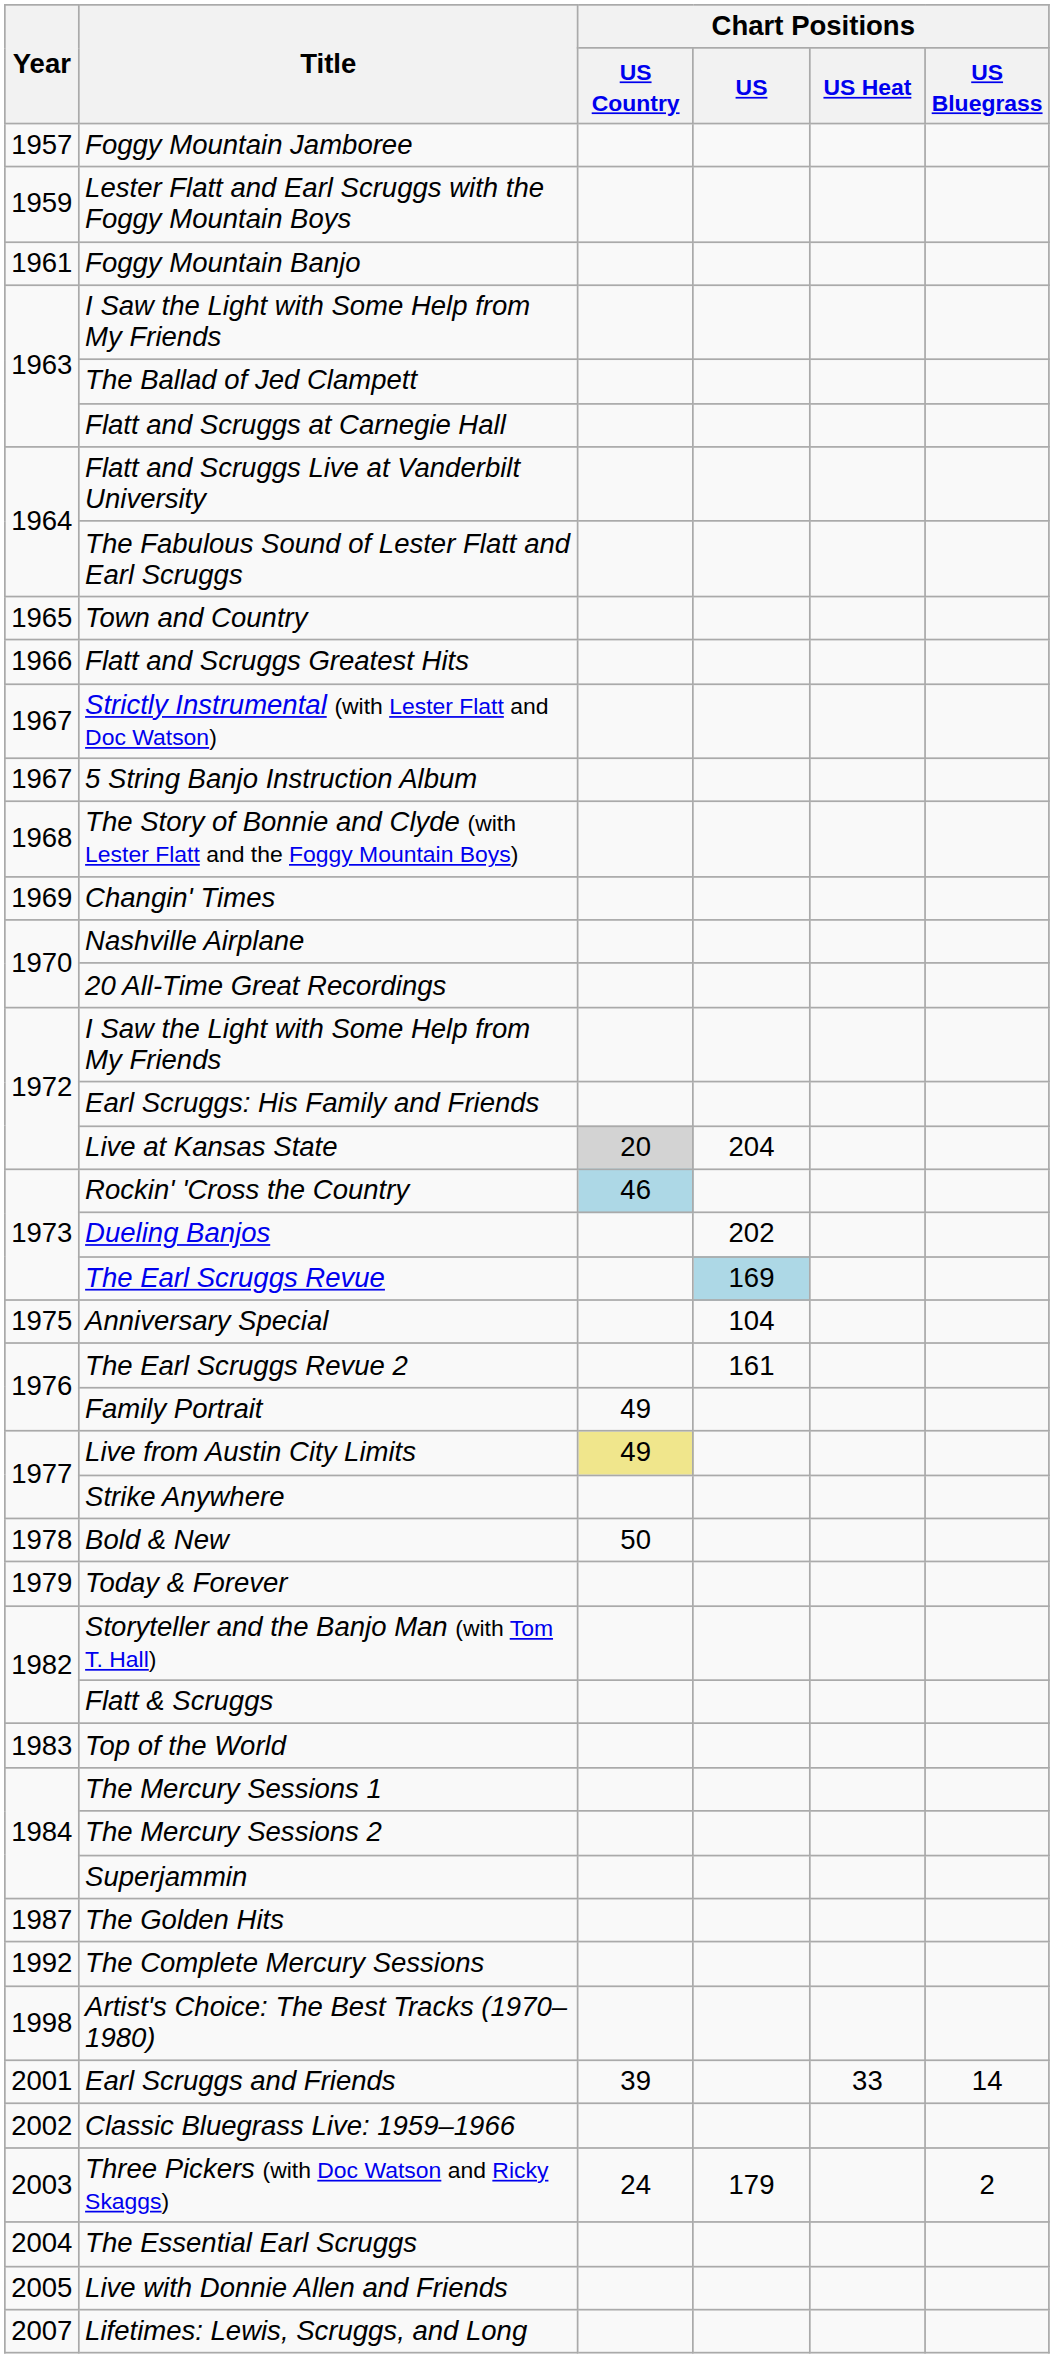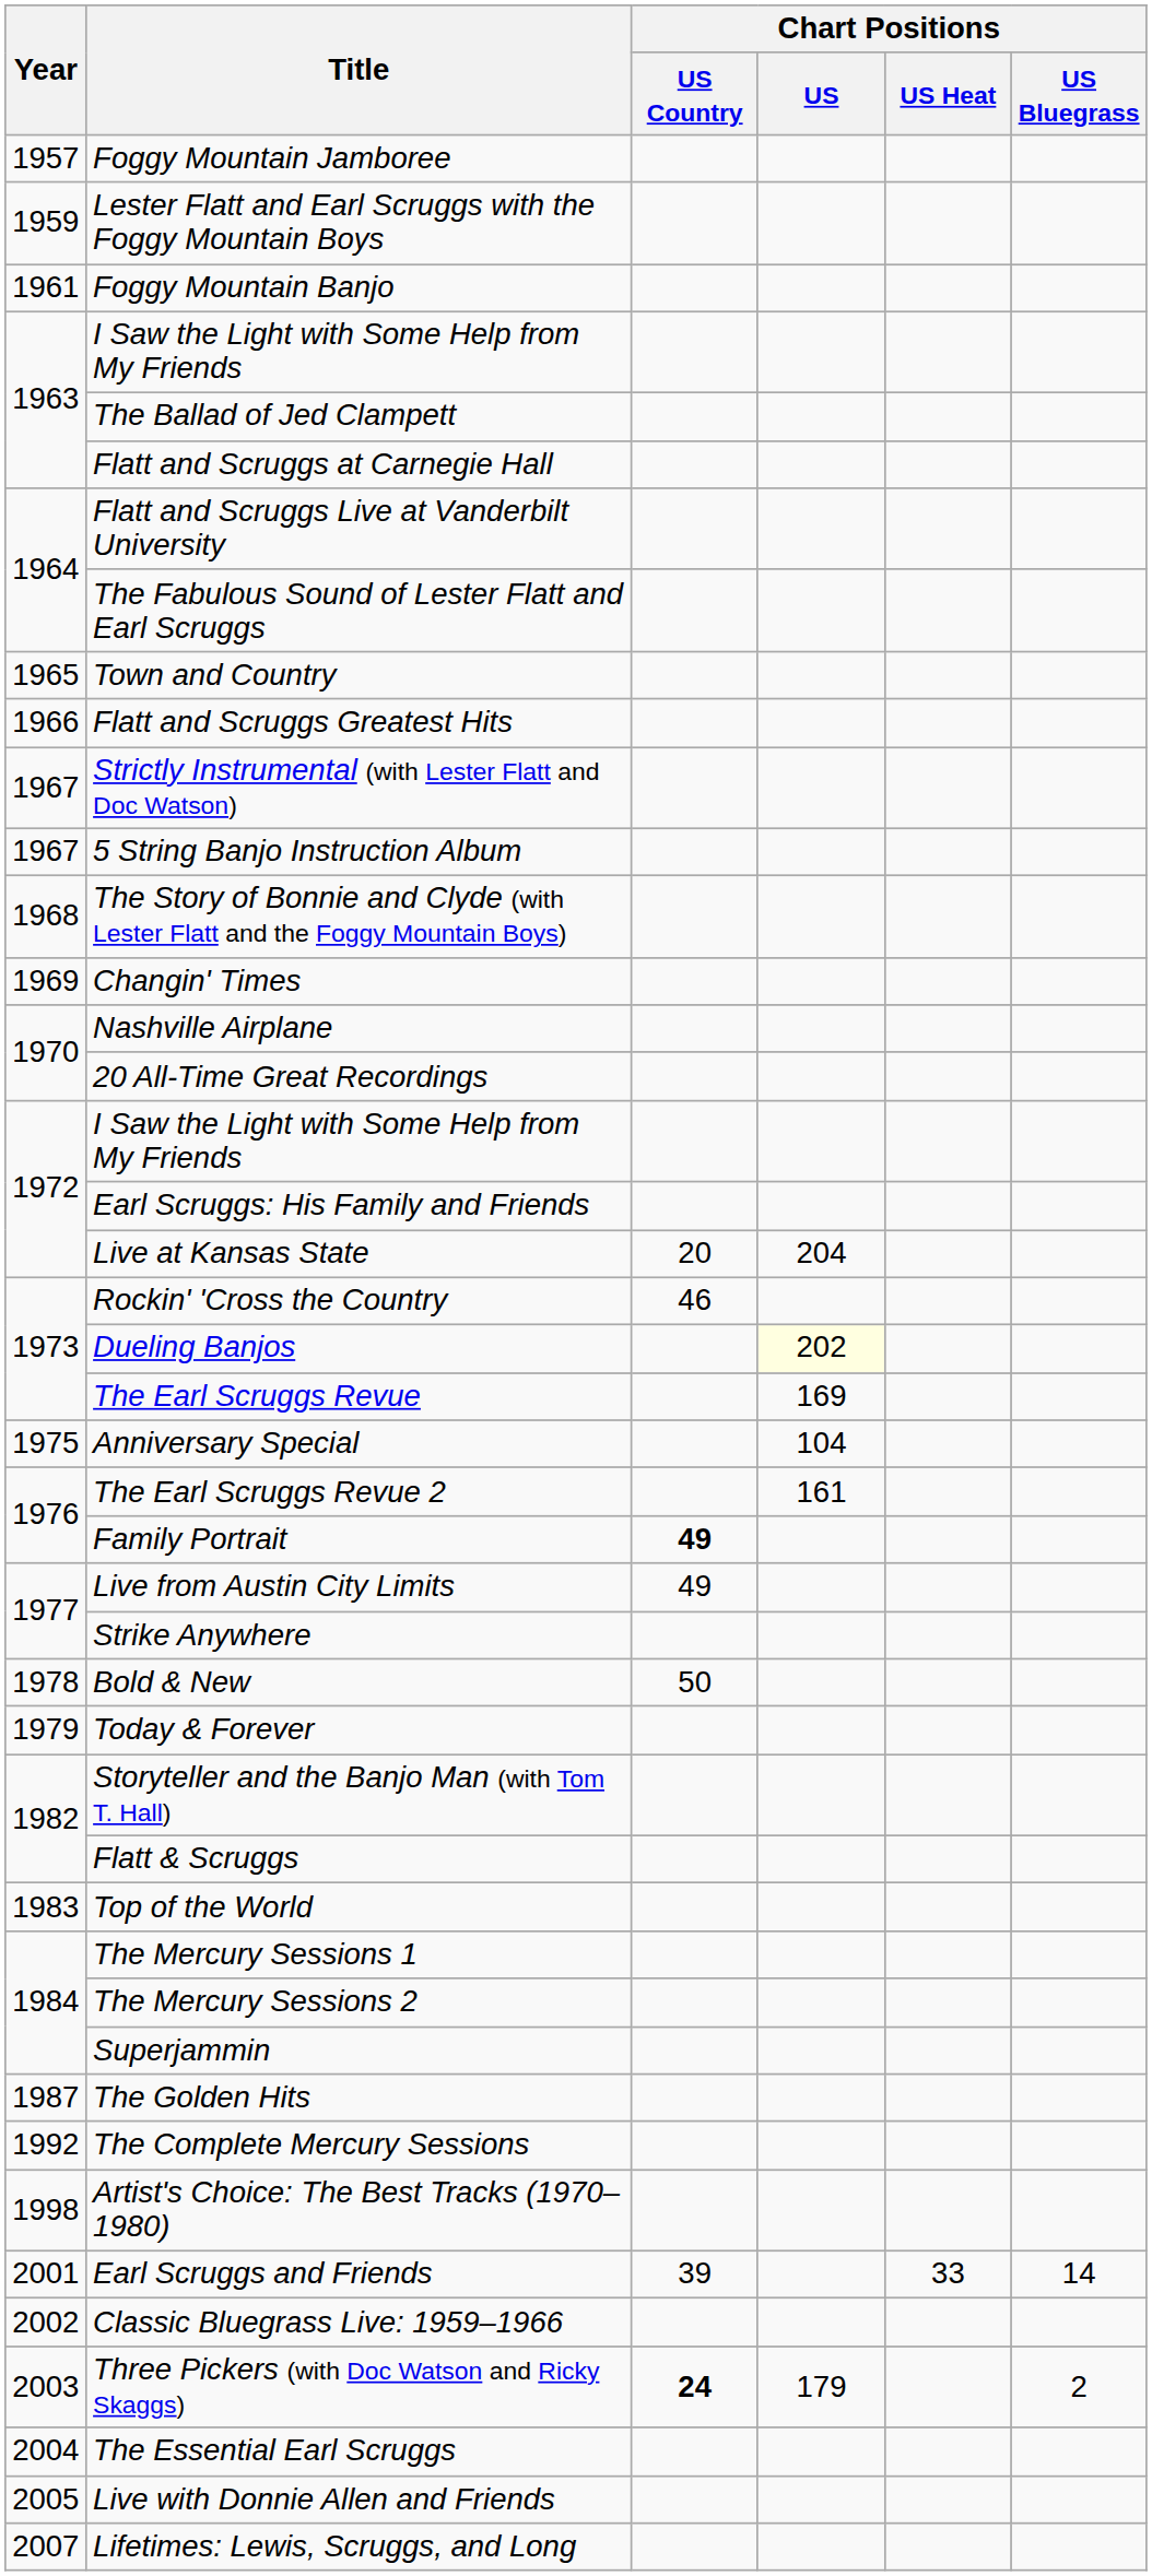Live at Kansas State | Chart Positions / US Country: lightgrey background -> no background
Rockin' 'Cross the Country | Chart Positions / US Country: lightblue background -> no background
Dueling Banjos | Chart Positions / US: no background -> lightyellow background
The Earl Scruggs Revue | Chart Positions / US: lightblue background -> no background
Family Portrait | Chart Positions / US Country: normal -> bold
Live from Austin City Limits | Chart Positions / US Country: khaki background -> no background
Three Pickers (with Doc Watson and Ricky Skaggs) | Chart Positions / US Country: normal -> bold
